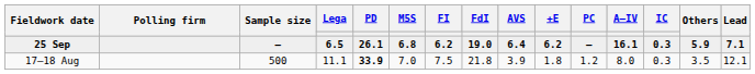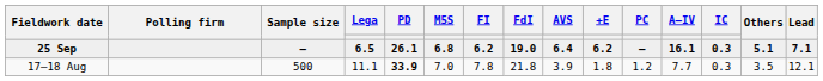25 Sep | Others: 5.9 -> 5.1
17–18 Aug | FI: 7.5 -> 7.8
17–18 Aug | A–IV: 8.0 -> 7.7
